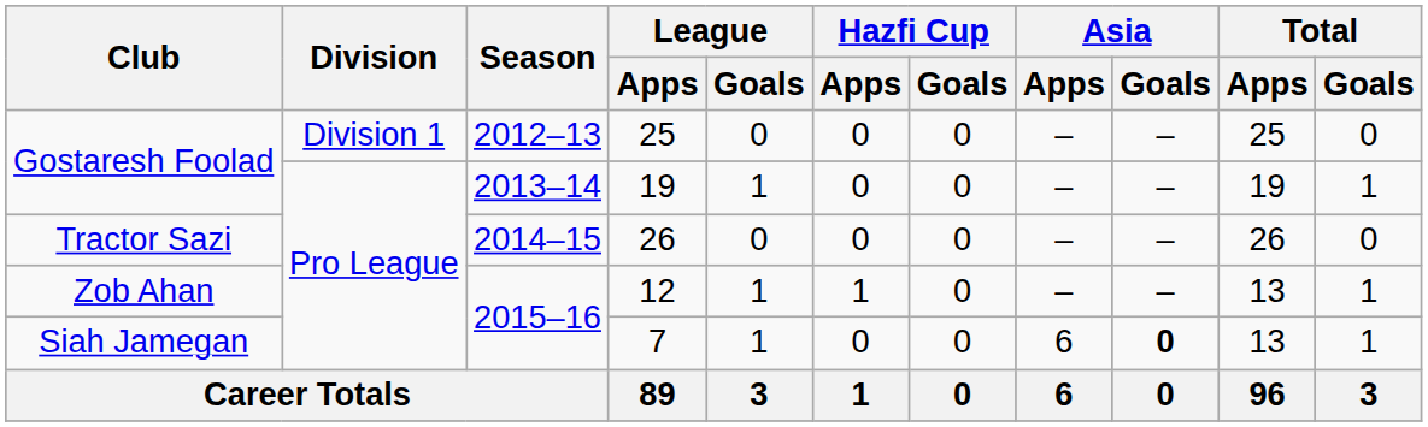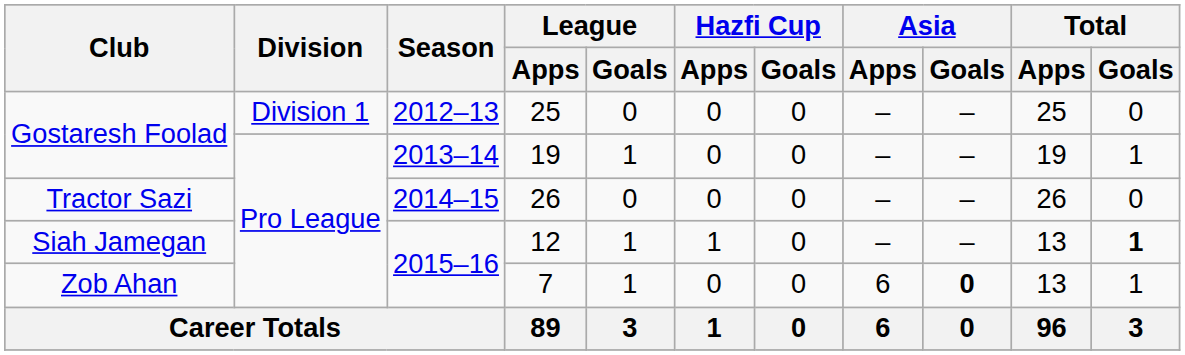12 | Club: Zob Ahan -> Siah Jamegan
12 | Total / Goals: normal -> bold
7 | Club: Siah Jamegan -> Zob Ahan
